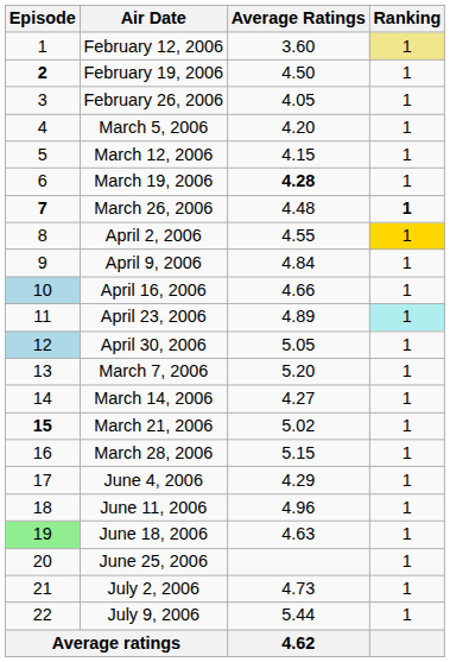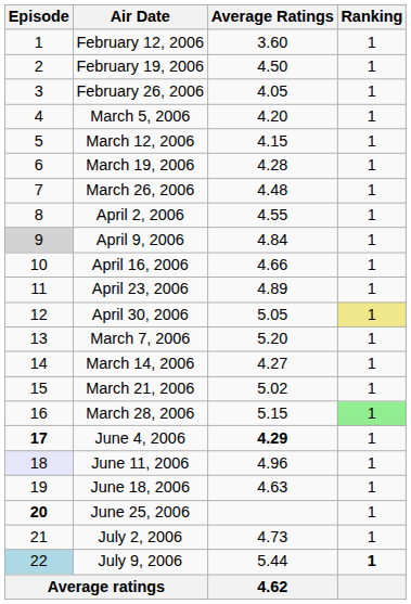February 12, 2006 | Ranking: khaki background -> no background
February 19, 2006 | Episode: bold -> normal
March 19, 2006 | Average Ratings: bold -> normal
March 26, 2006 | Episode: bold -> normal
March 26, 2006 | Ranking: bold -> normal
April 2, 2006 | Ranking: gold background -> no background
April 9, 2006 | Episode: no background -> lightgrey background
April 16, 2006 | Episode: lightblue background -> no background
April 23, 2006 | Ranking: paleturquoise background -> no background
April 30, 2006 | Episode: lightblue background -> no background
April 30, 2006 | Ranking: no background -> khaki background
March 21, 2006 | Episode: bold -> normal
March 28, 2006 | Ranking: no background -> lightgreen background
June 4, 2006 | Episode: normal -> bold
June 4, 2006 | Average Ratings: normal -> bold
June 11, 2006 | Episode: no background -> lavender background
June 18, 2006 | Episode: lightgreen background -> no background
June 25, 2006 | Episode: normal -> bold
July 9, 2006 | Episode: no background -> lightblue background
July 9, 2006 | Ranking: normal -> bold
